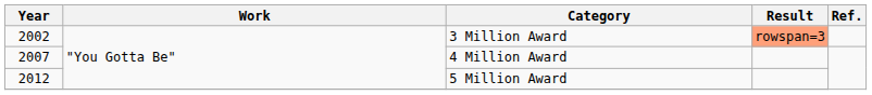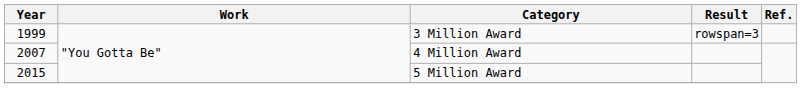3 Million Award | Year: 2002 -> 1999
3 Million Award | Result: lightsalmon background -> no background
5 Million Award | Year: 2012 -> 2015
